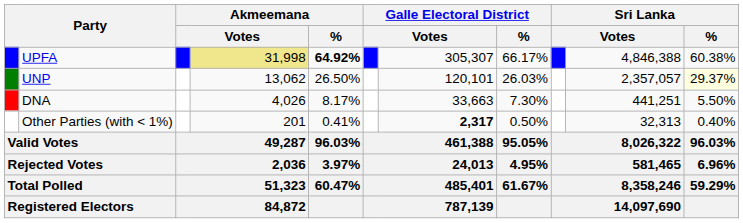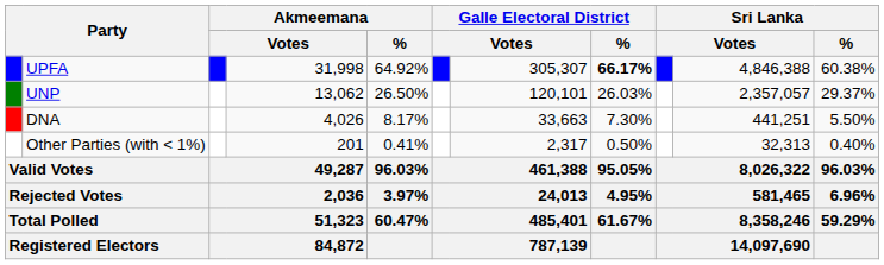UPFA | column 4: khaki background -> no background
UPFA | Akmeemana / %: bold -> normal
UPFA | Galle Electoral District / %: normal -> bold
UNP | Sri Lanka / %: lightyellow background -> no background
Other Parties (with < 1%) | column 7: bold -> normal
